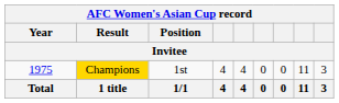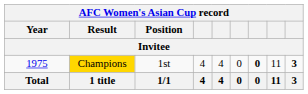Champions | column 7: normal -> bold
Champions | column 9: normal -> bold
